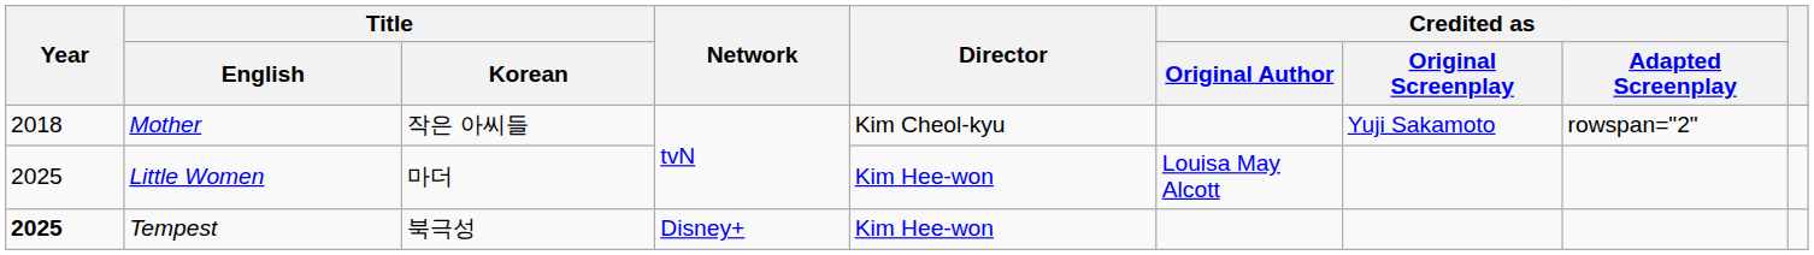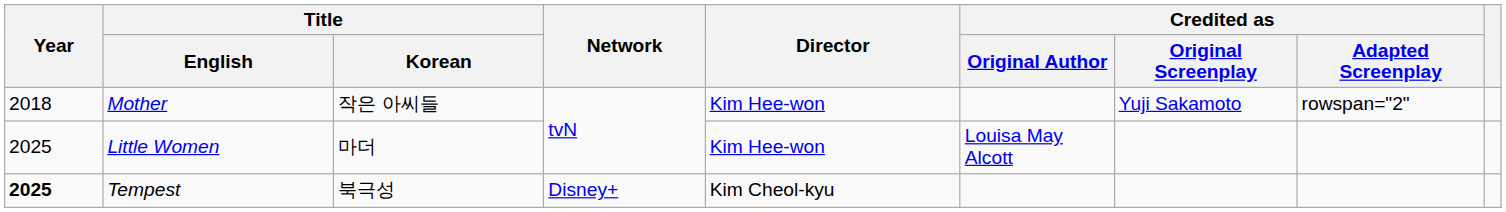Mother | Director: Kim Cheol-kyu -> Kim Hee-won
Tempest | Director: Kim Hee-won -> Kim Cheol-kyu
